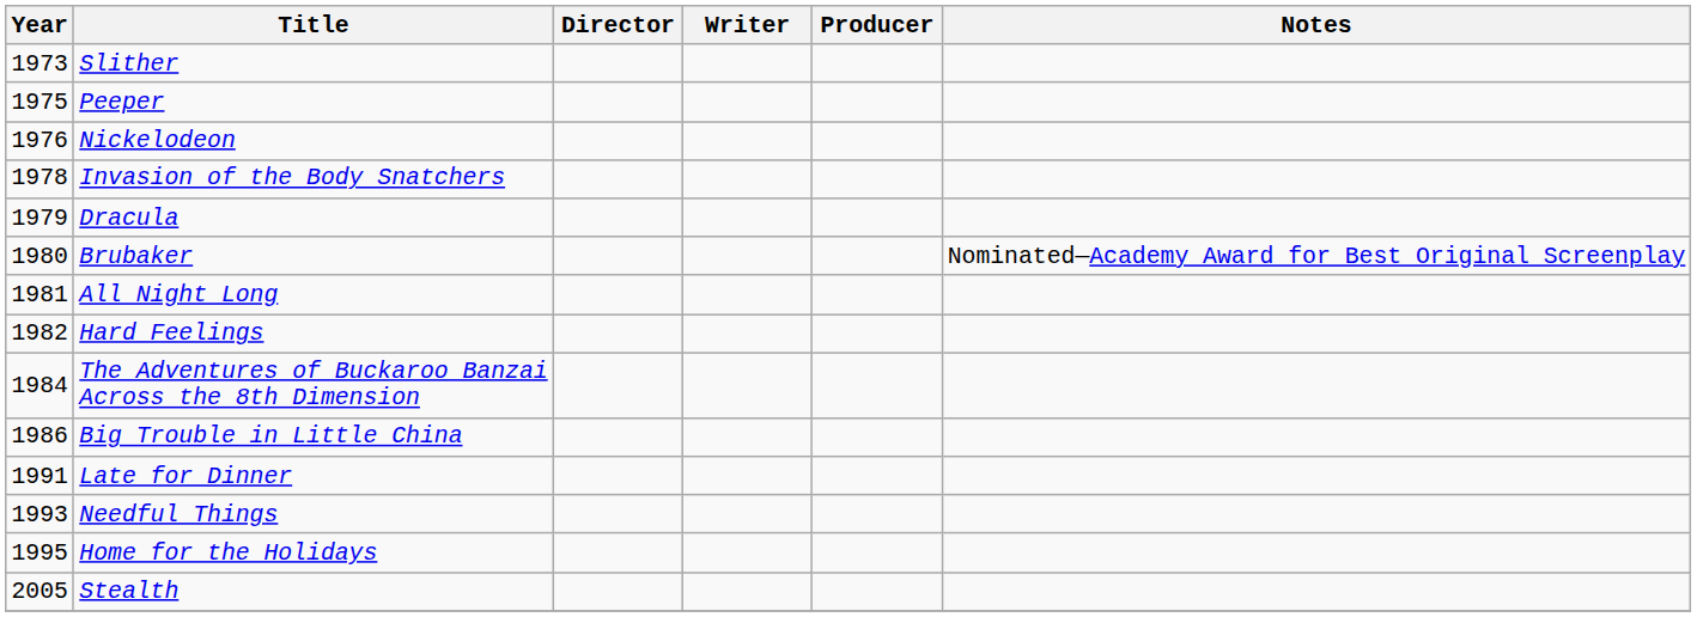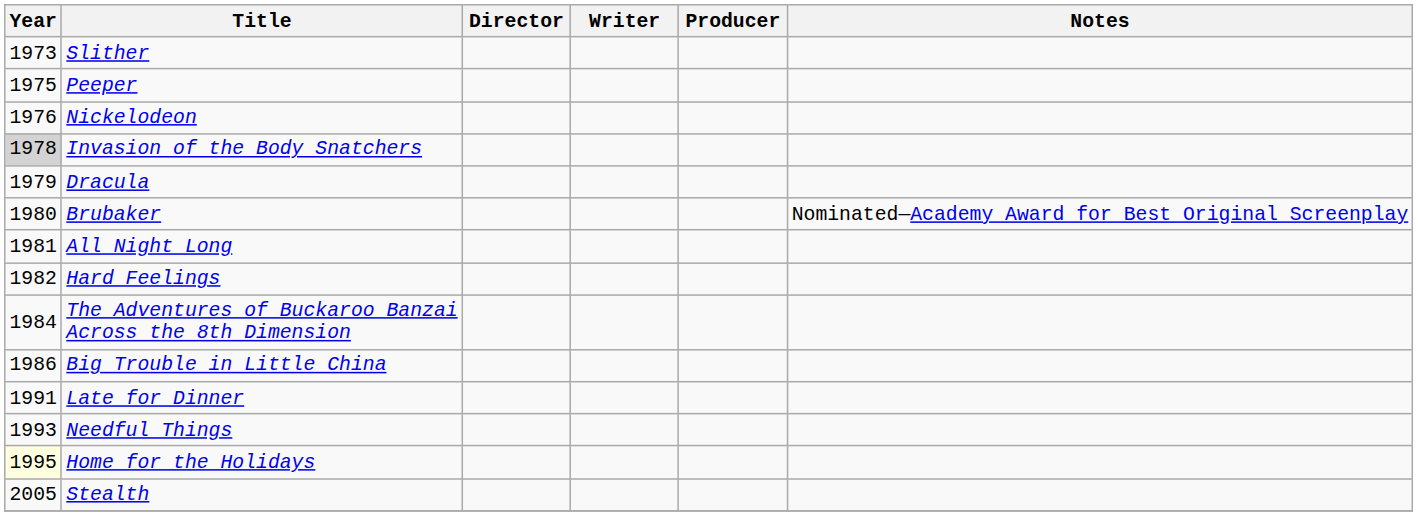Invasion of the Body Snatchers | Year: no background -> lightgrey background
Home for the Holidays | Year: no background -> lightyellow background
